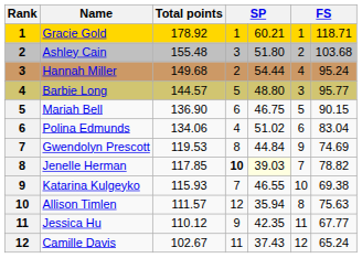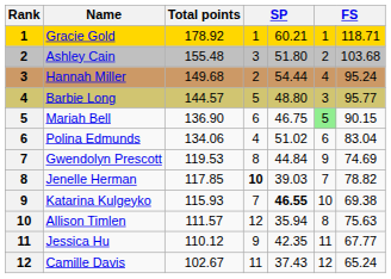Mariah Bell | column 6: no background -> lightgreen background
Jenelle Herman | column 5: lightyellow background -> no background
Katarina Kulgeyko | column 5: normal -> bold
